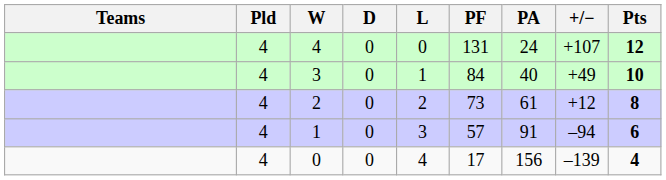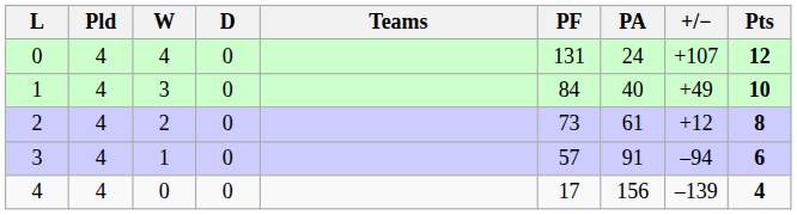columns swapped: Teams <-> L
